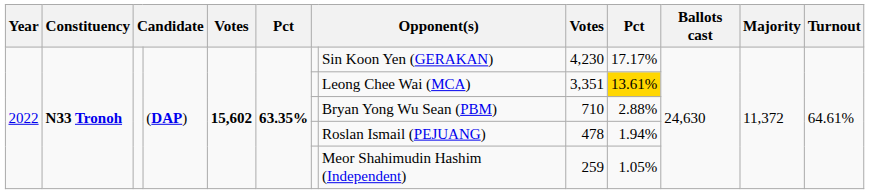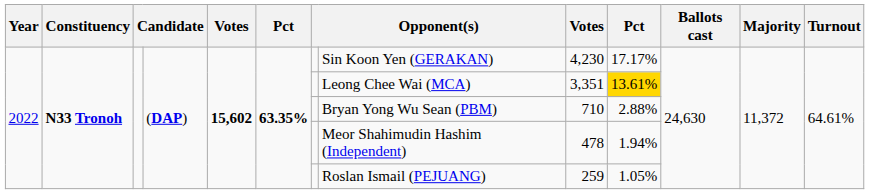row 5 | column 8: Roslan Ismail (PEJUANG) -> Meor Shahimudin Hashim (Independent)
row 6 | column 8: Meor Shahimudin Hashim (Independent) -> Roslan Ismail (PEJUANG)
